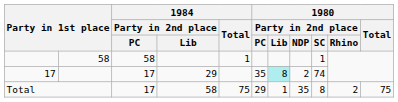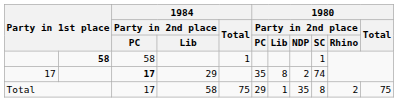row 4 | column 2: normal -> bold
row 5 | 1984 / Party in 2nd place / PC: normal -> bold
row 5 | 1980 / Party in 2nd place / Lib: paleturquoise background -> no background
